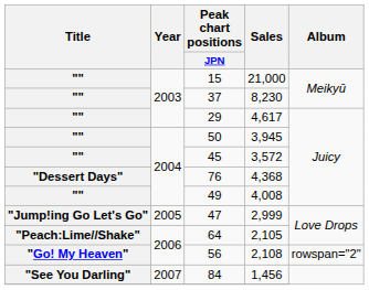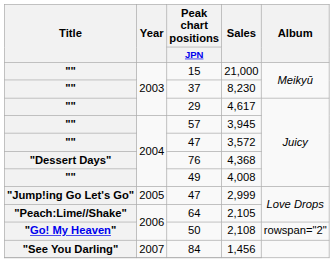3,945 | Peak chart positions / JPN: 50 -> 57
3,572 | Peak chart positions / JPN: 45 -> 47
2,108 | Peak chart positions / JPN: 56 -> 50
